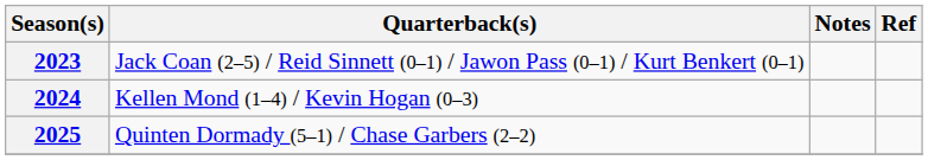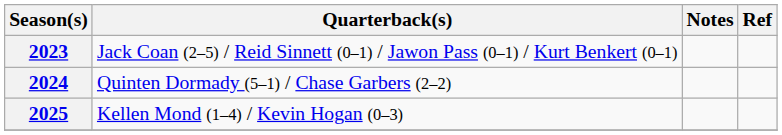2024 | Quarterback(s): Kellen Mond (1–4) / Kevin Hogan (0–3) -> Quinten Dormady (5–1) / Chase Garbers (2–2)
2025 | Quarterback(s): Quinten Dormady (5–1) / Chase Garbers (2–2) -> Kellen Mond (1–4) / Kevin Hogan (0–3)
